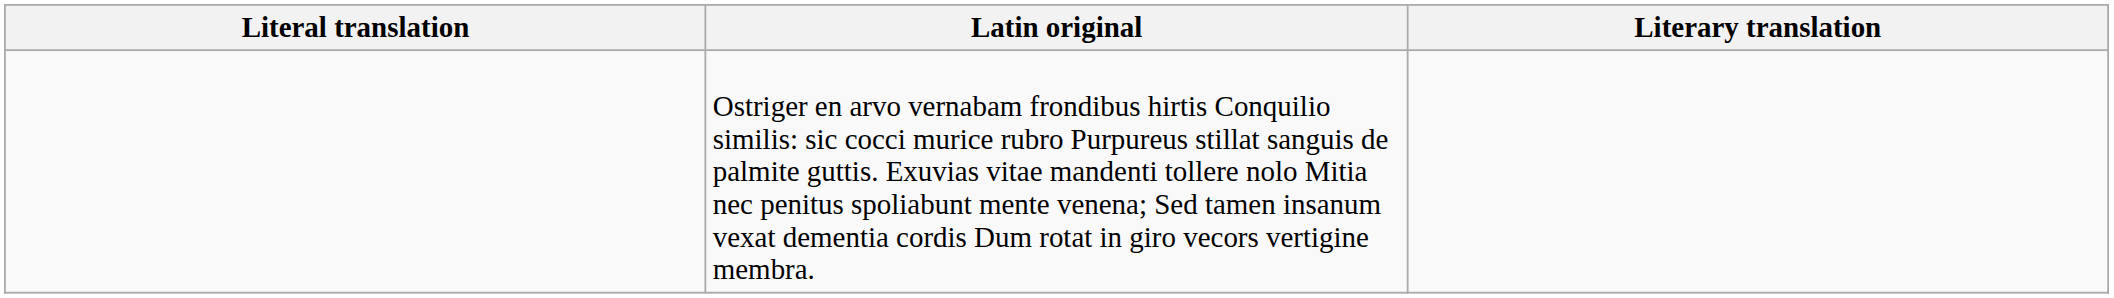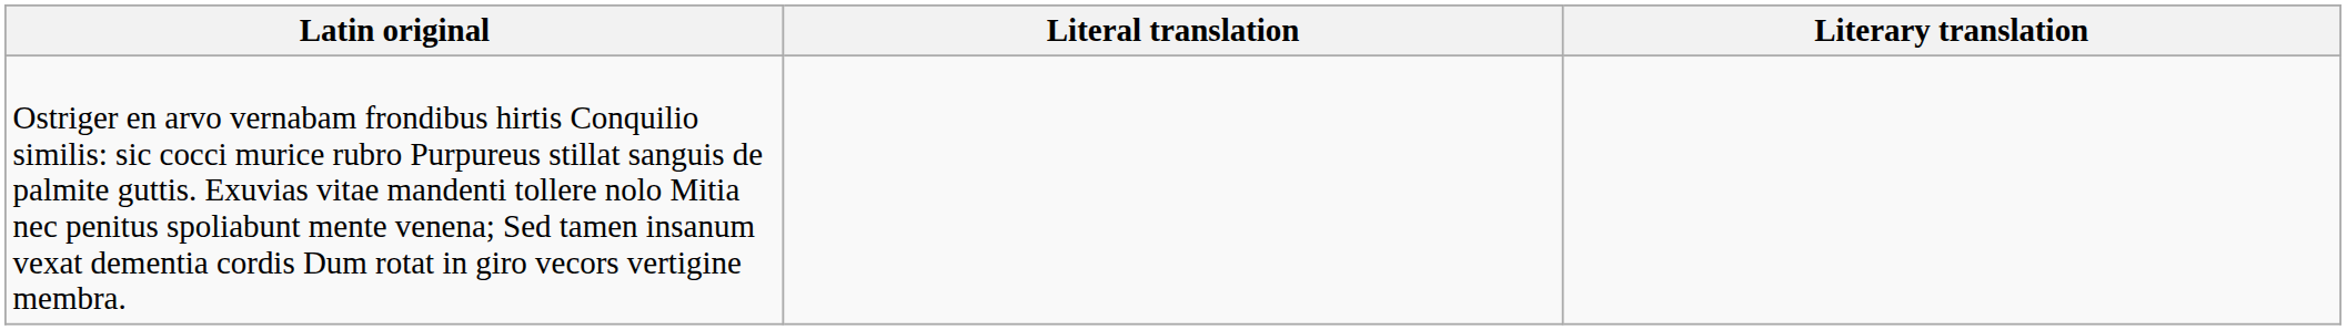columns swapped: Latin original <-> Literal translation
